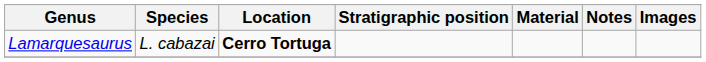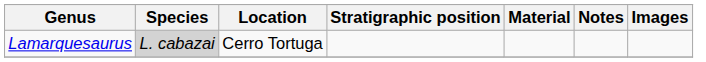Lamarquesaurus | Species: no background -> lightgrey background
Lamarquesaurus | Location: bold -> normal
